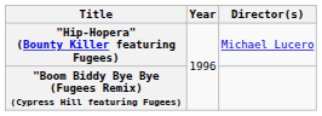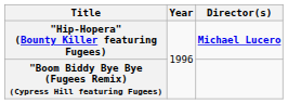"Hip-Hopera" (Bounty Killer featuring Fugees) | Director(s): normal -> bold
